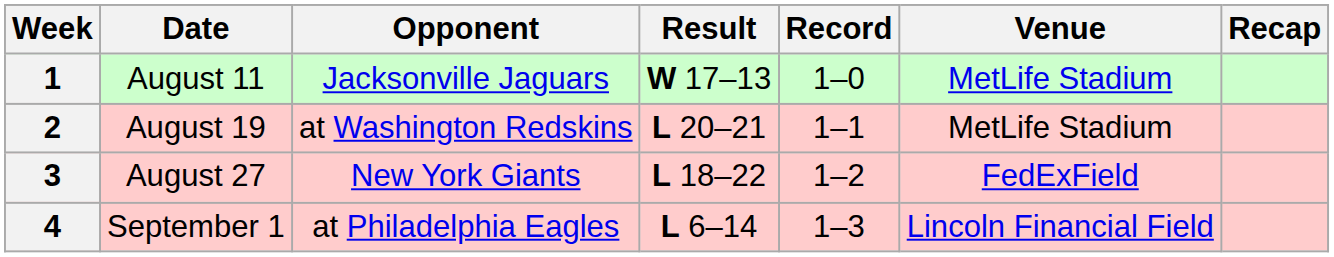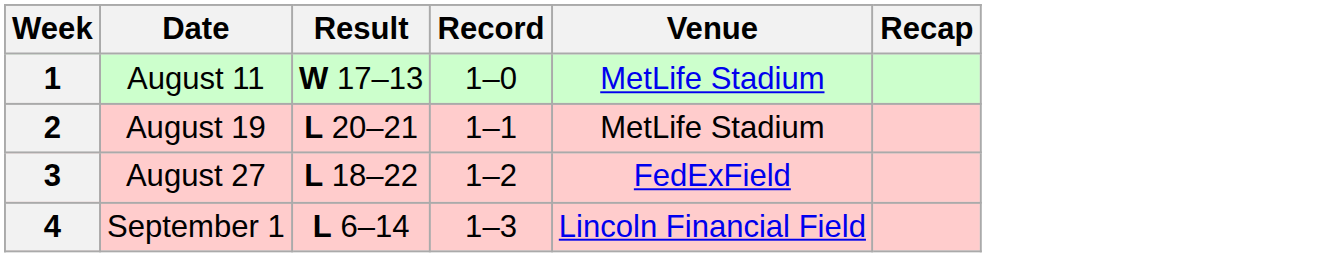- column: Opponent | Jacksonville Jaguars | at Washington Redskins | New York Giants | at Philadelphia Eagles
